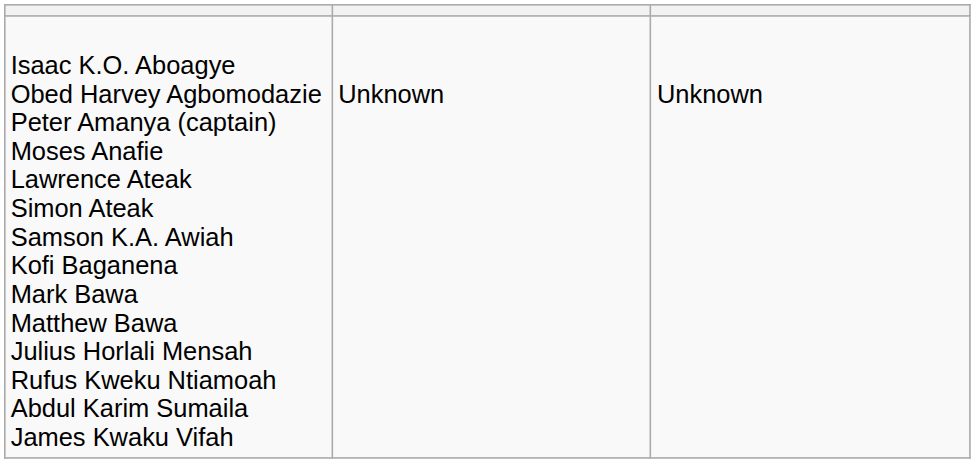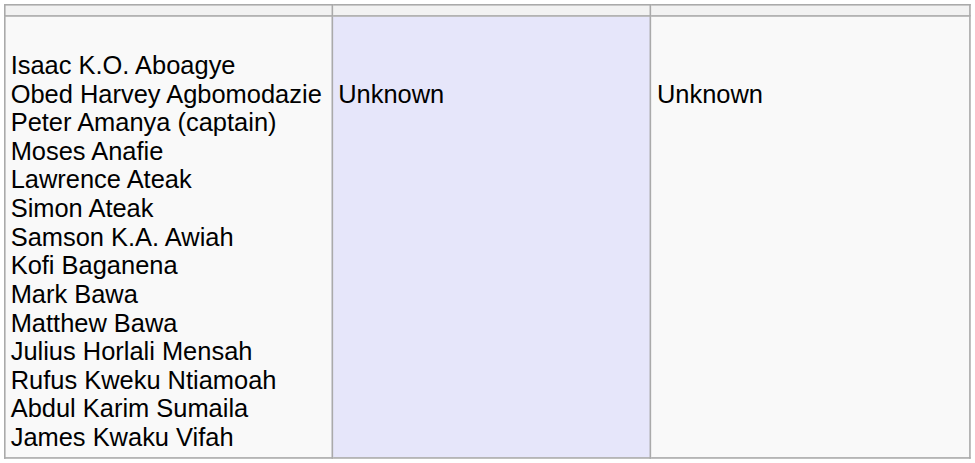row 2 | column 2: no background -> lavender background
